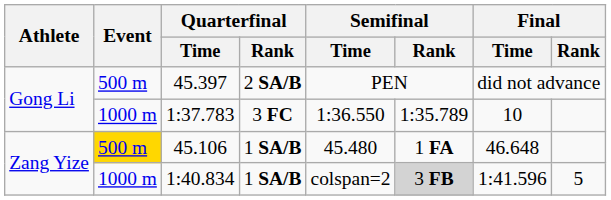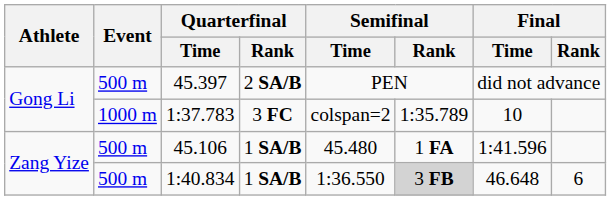1:37.783 | Semifinal / Time: 1:36.550 -> colspan=2
45.106 | Event: gold background -> no background
45.106 | Final / Time: 46.648 -> 1:41.596
1:40.834 | Event: 1000 m -> 500 m
1:40.834 | Semifinal / Time: colspan=2 -> 1:36.550
1:40.834 | Final / Time: 1:41.596 -> 46.648
1:40.834 | Final / Rank: 5 -> 6
